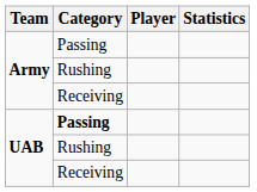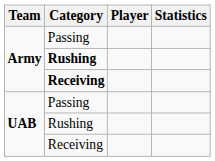Army / Rushing | Category: normal -> bold
Army / Receiving | Category: normal -> bold
UAB / Passing | Category: bold -> normal
